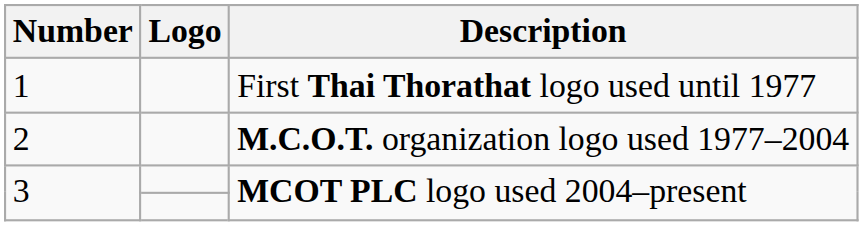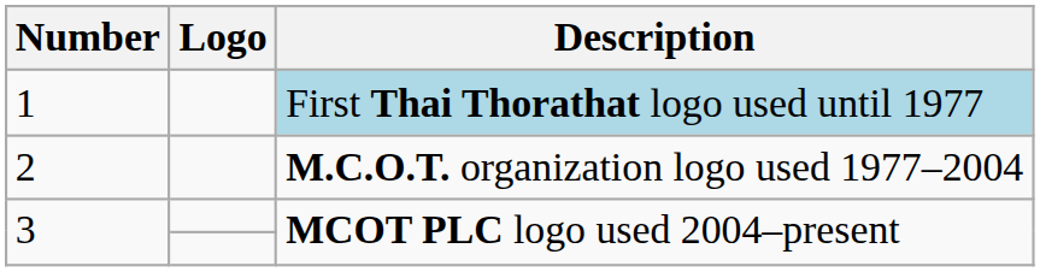1 | Description: no background -> lightblue background
